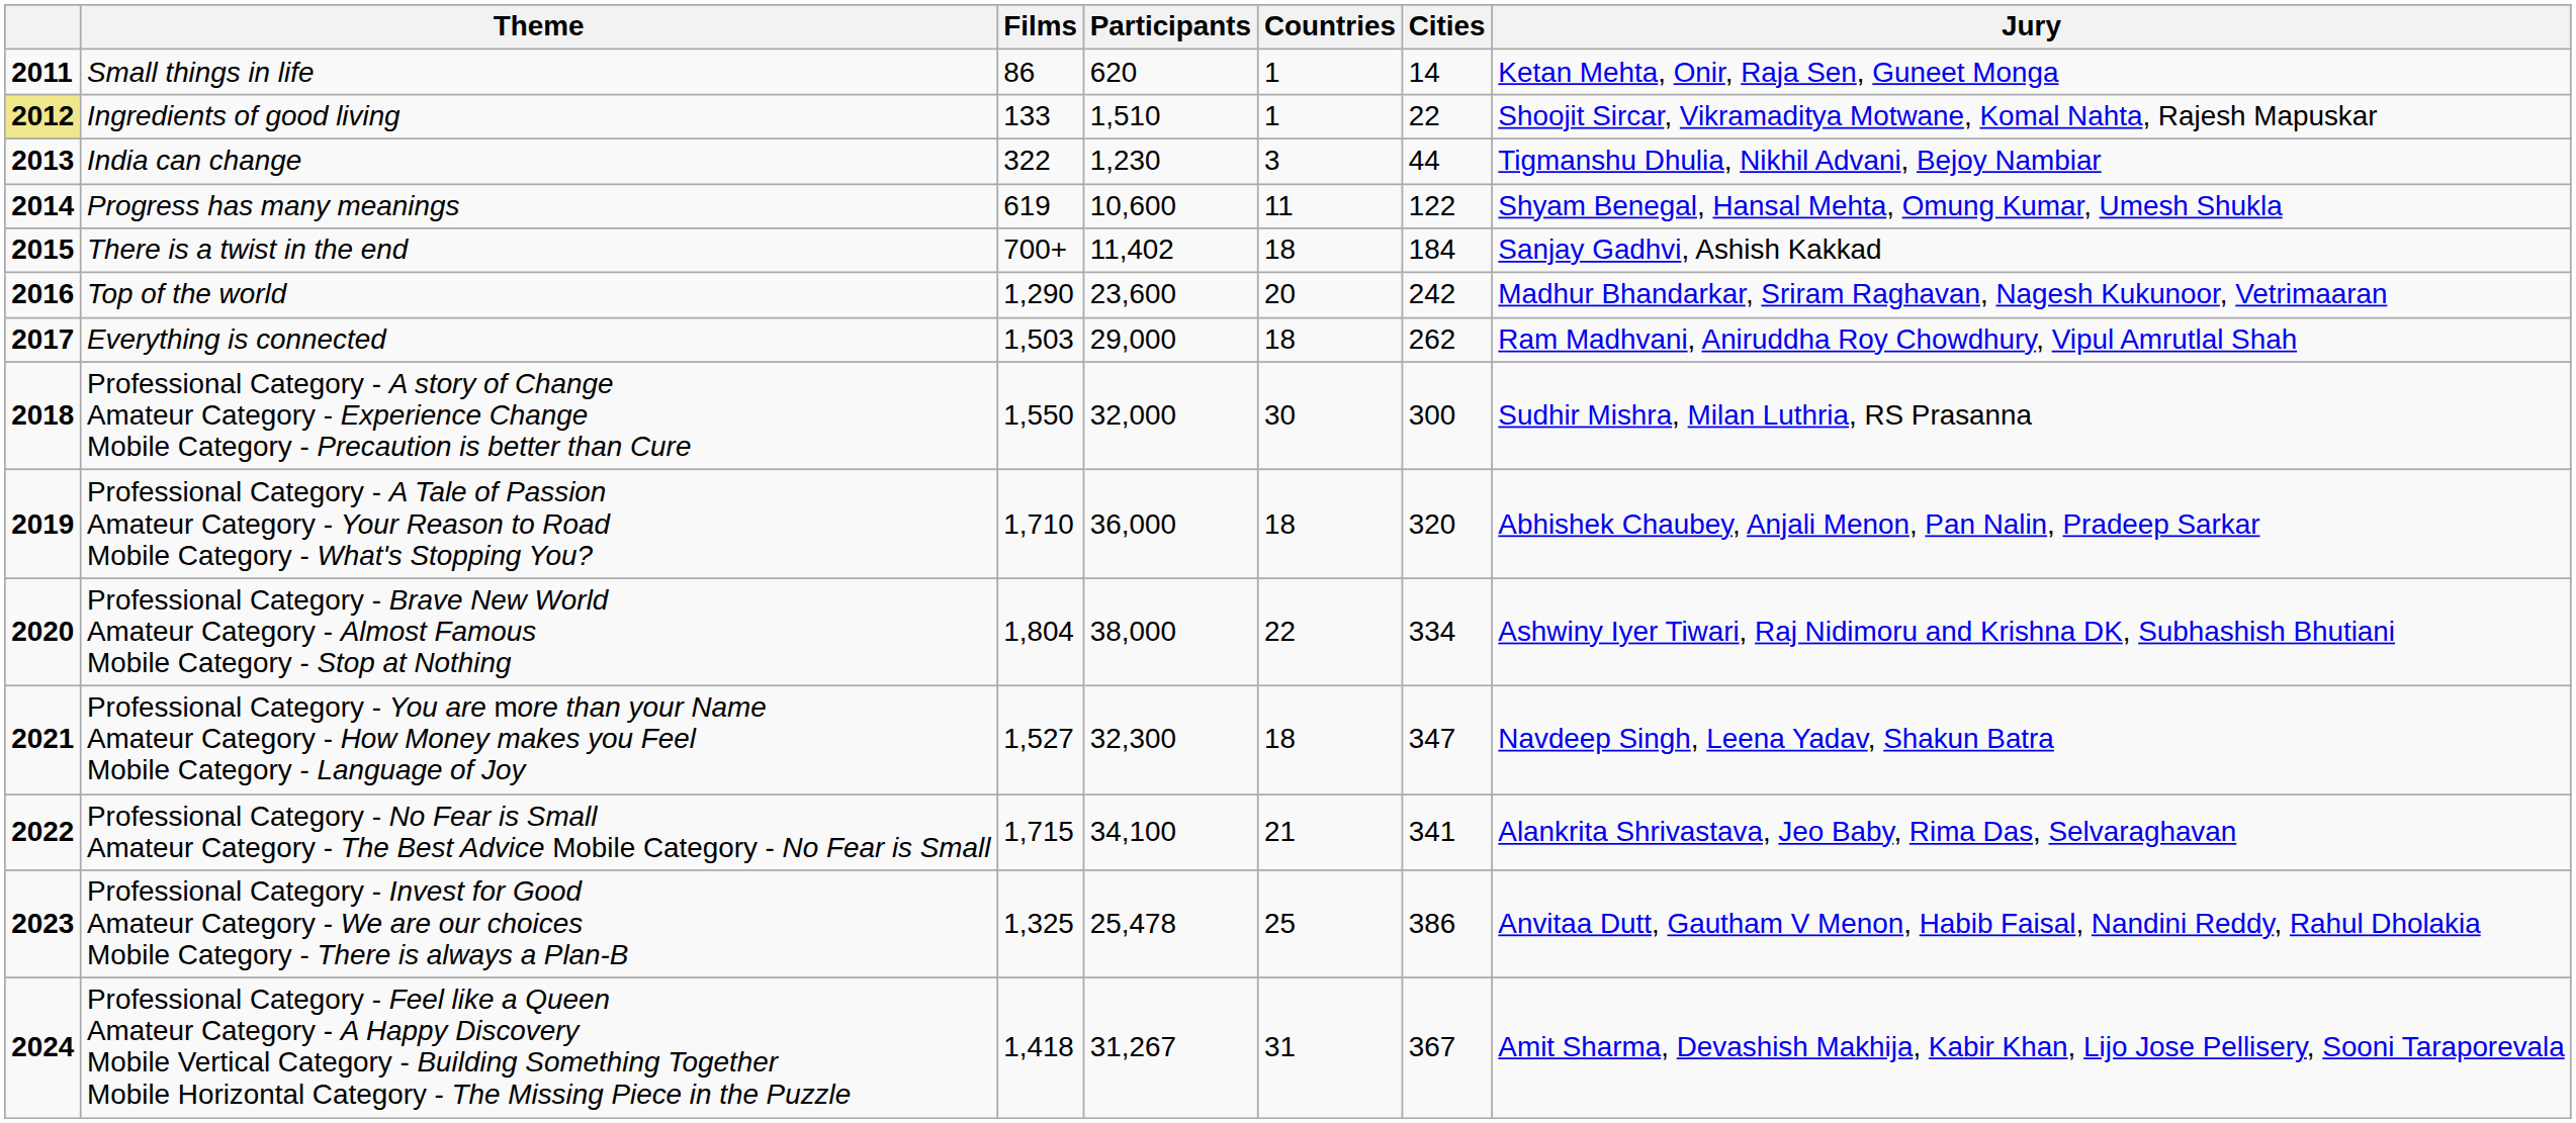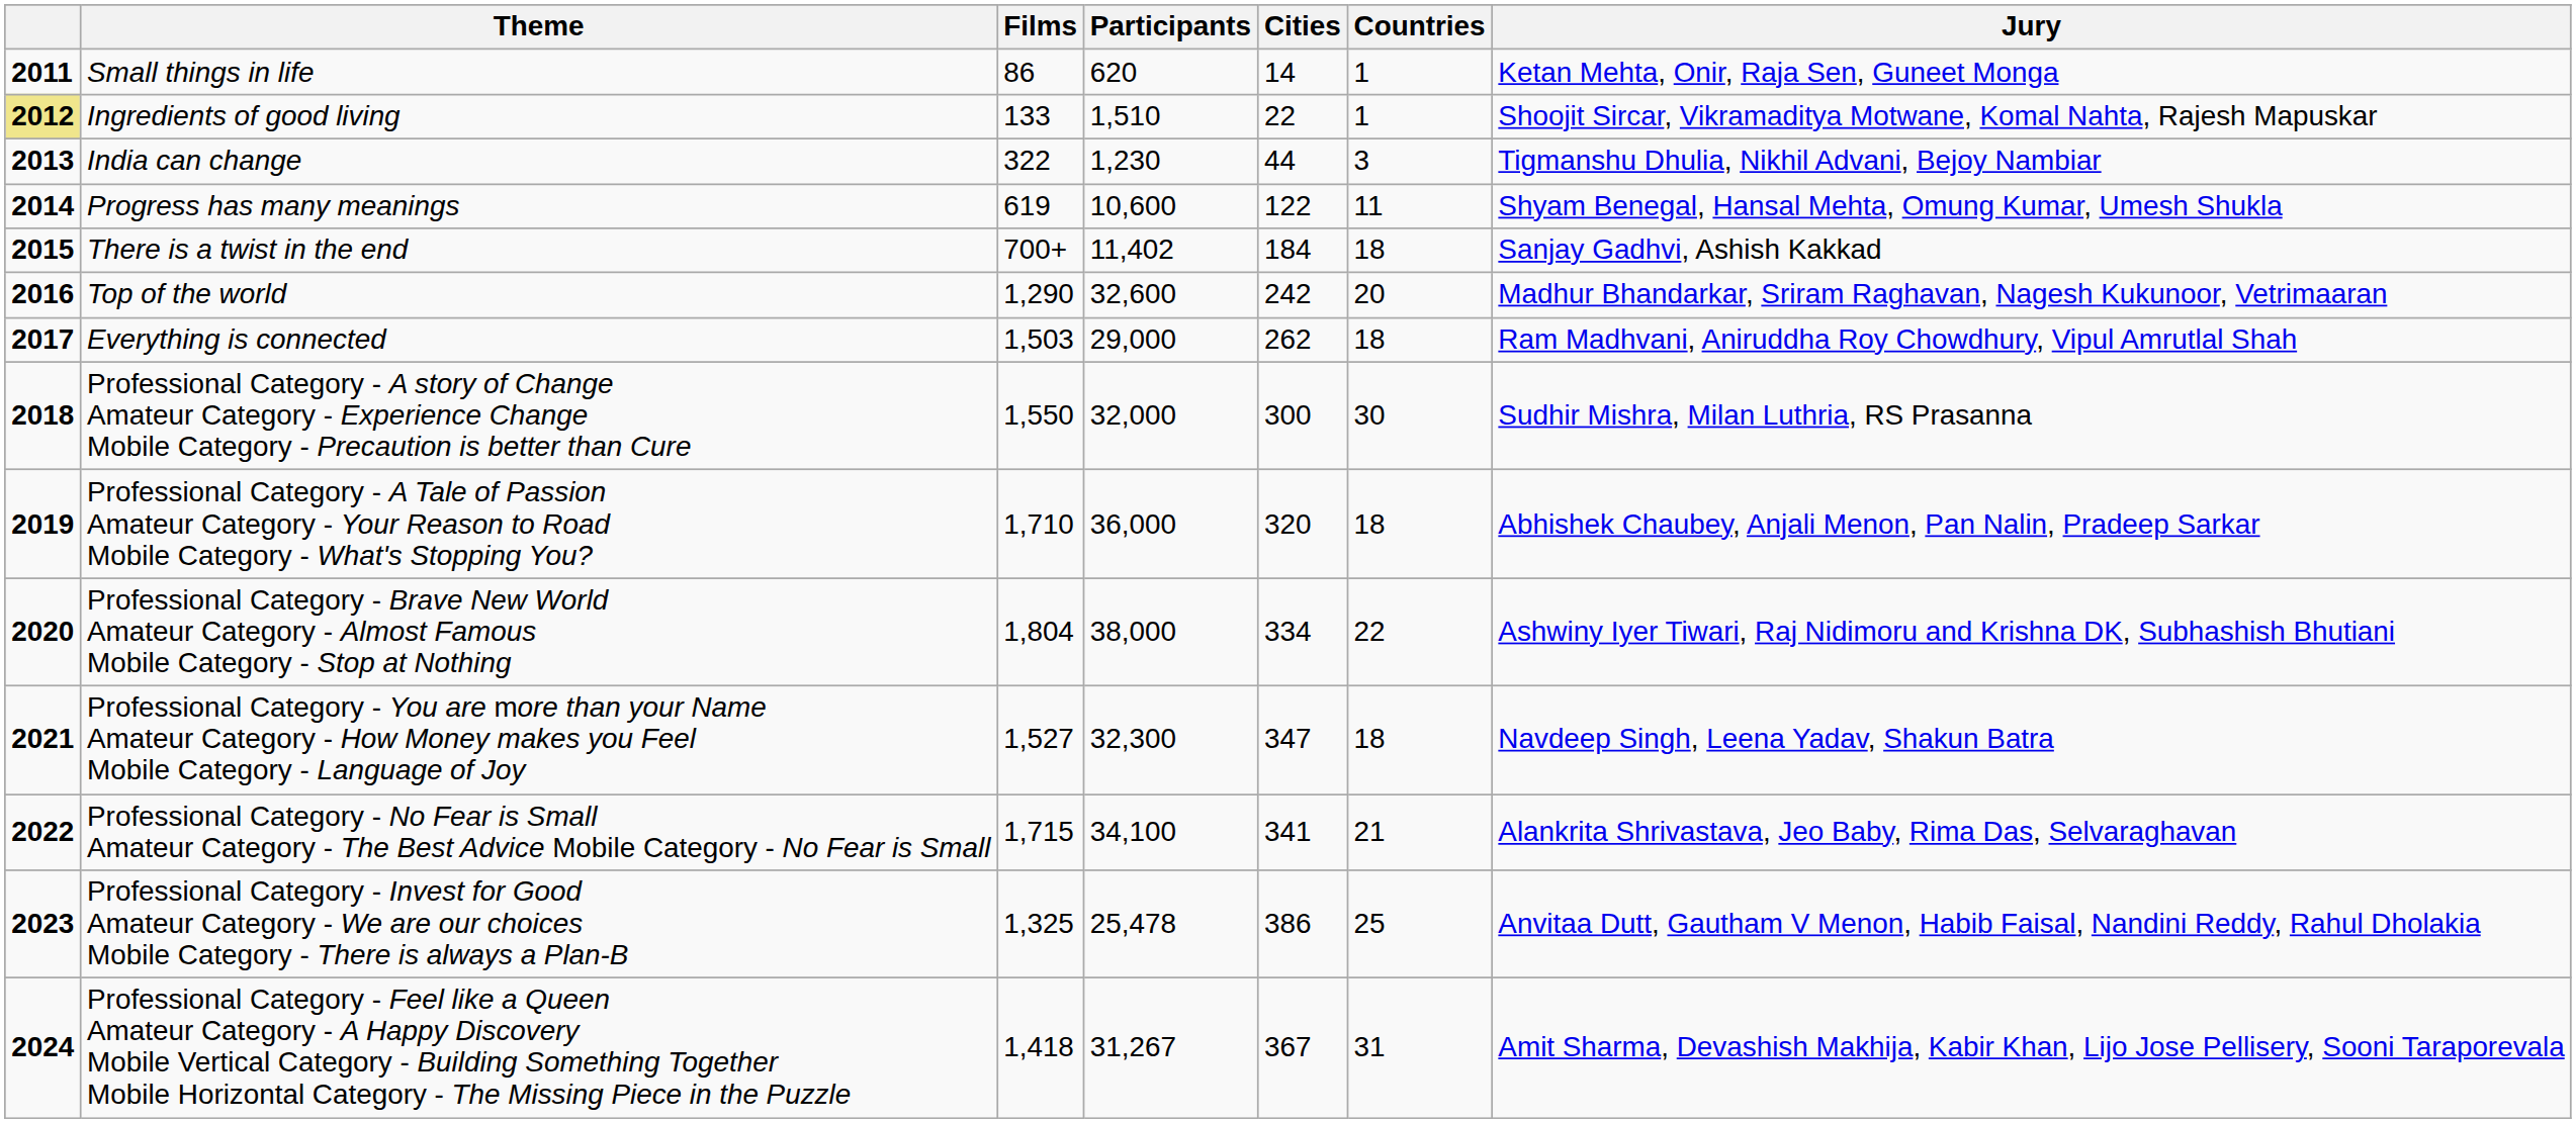columns swapped: Cities <-> Countries
Top of the world | Participants: 23,600 -> 32,600
